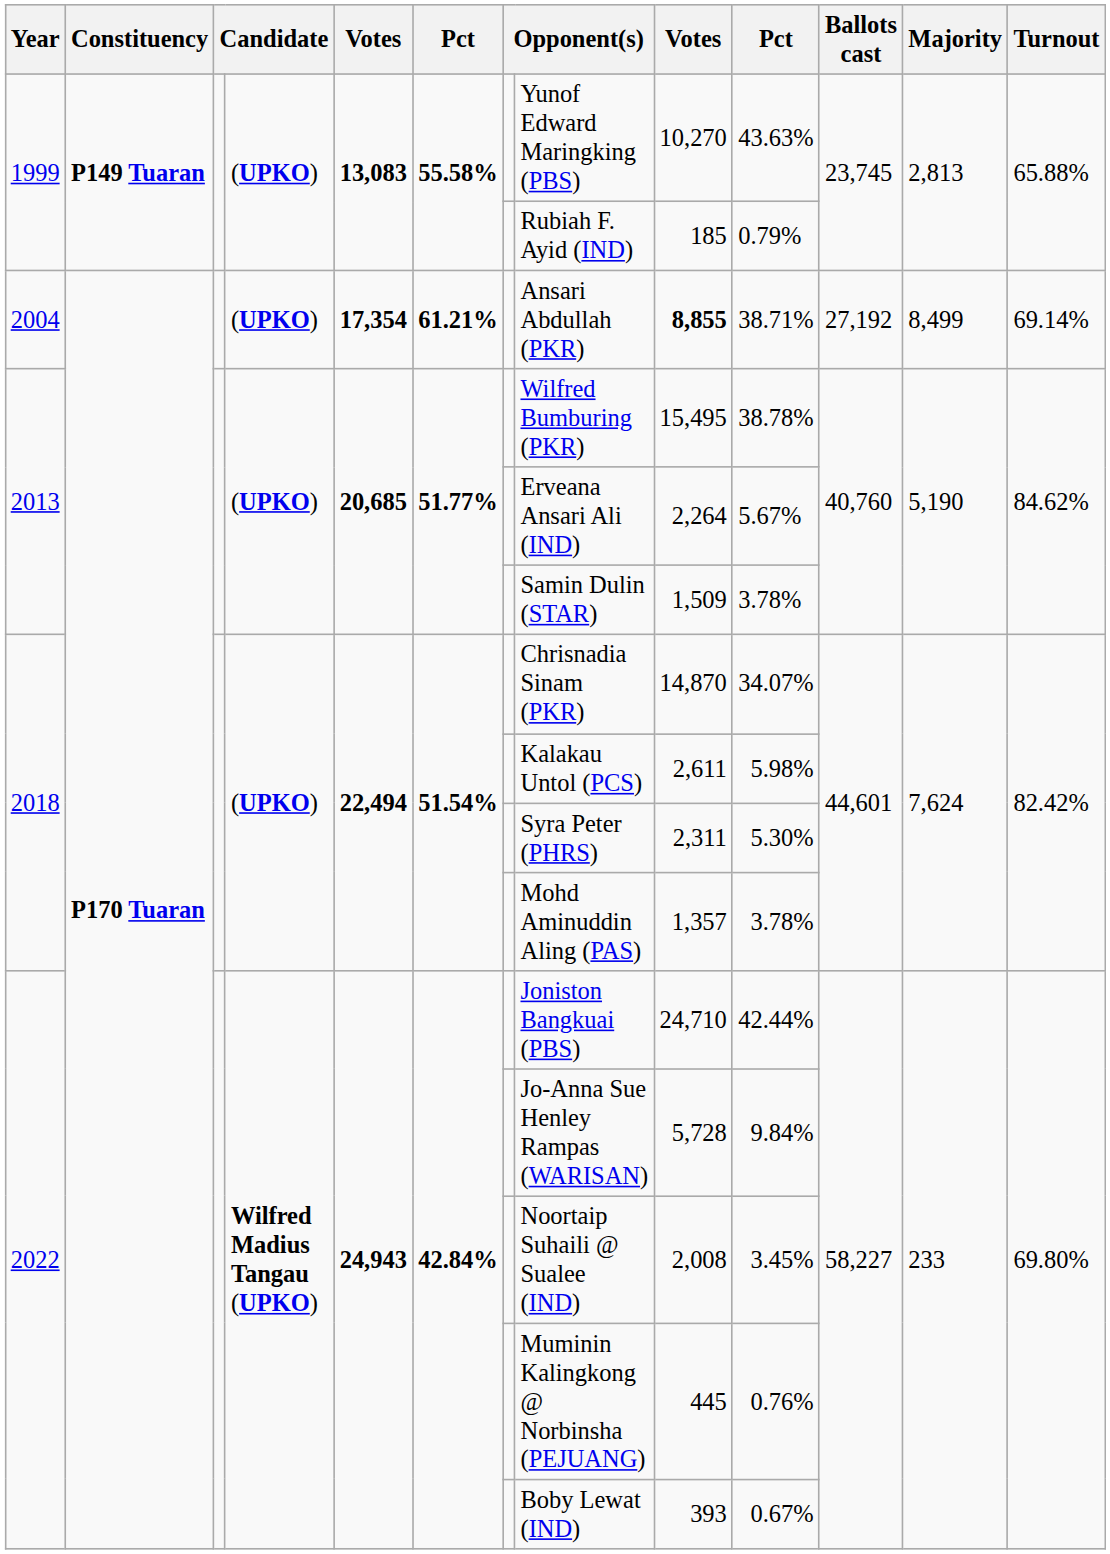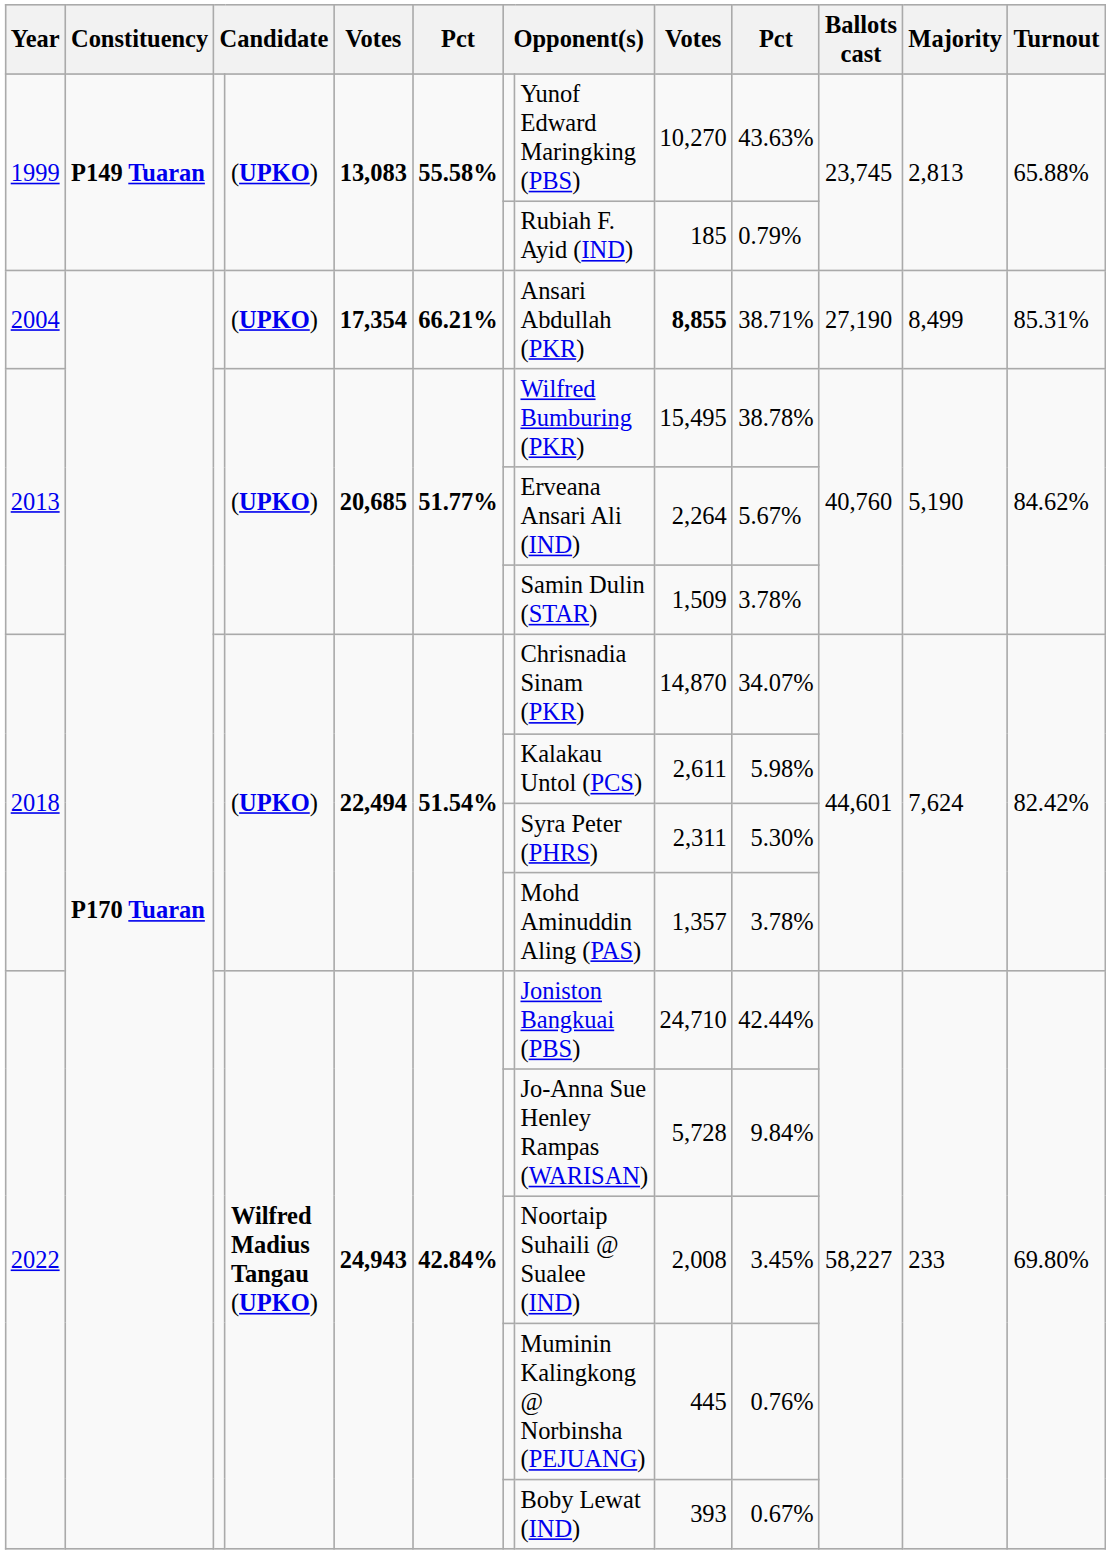2004 | column 6: 61.21% -> 66.21%
2004 | Ballots cast: 27,192 -> 27,190
2004 | Turnout: 69.14% -> 85.31%
